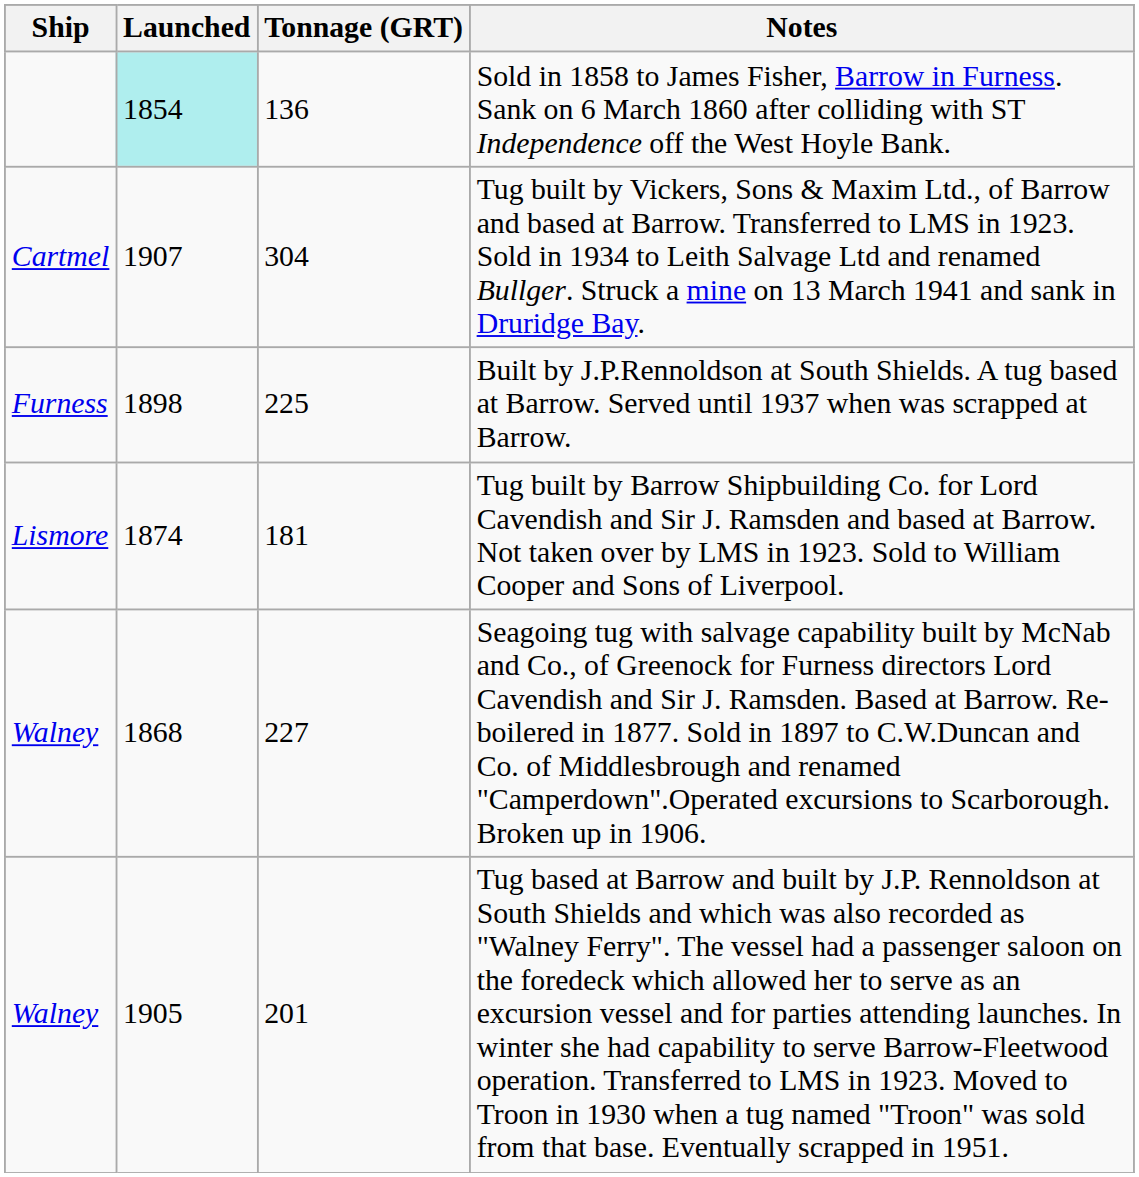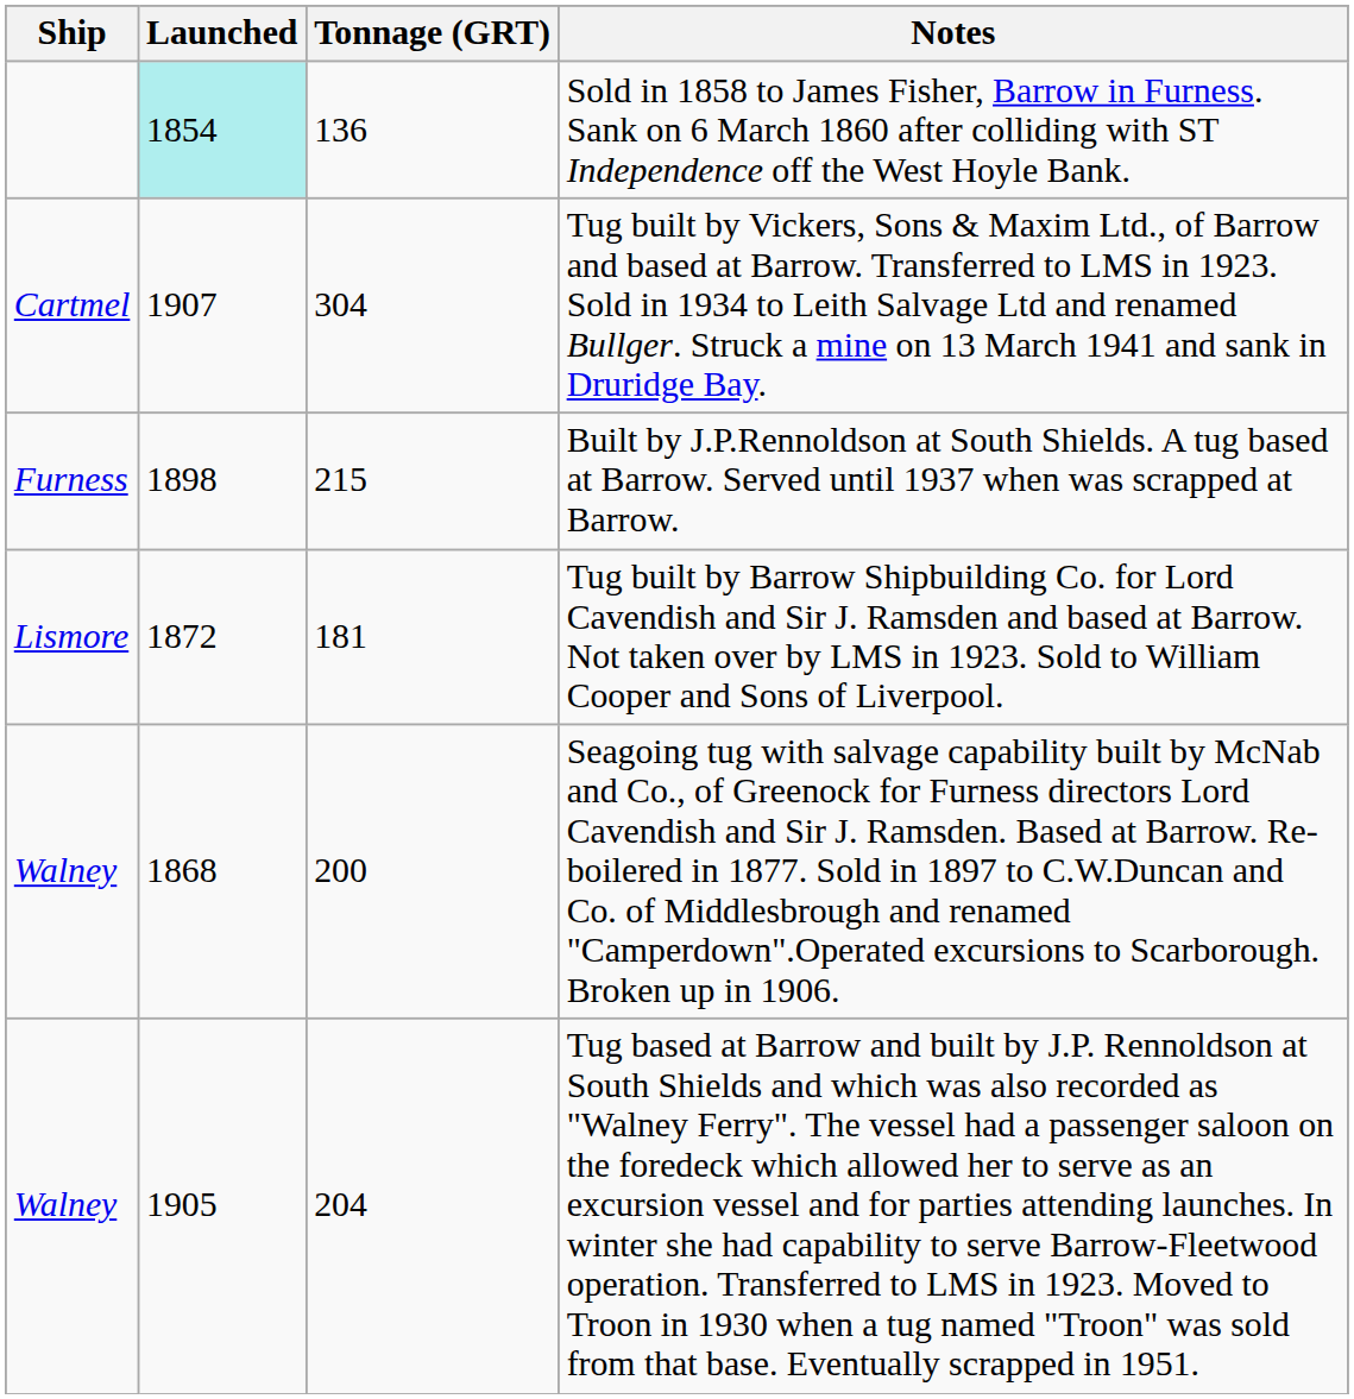row 4 | Tonnage (GRT): 225 -> 215
row 5 | Launched: 1874 -> 1872
row 6 | Tonnage (GRT): 227 -> 200
row 7 | Tonnage (GRT): 201 -> 204
